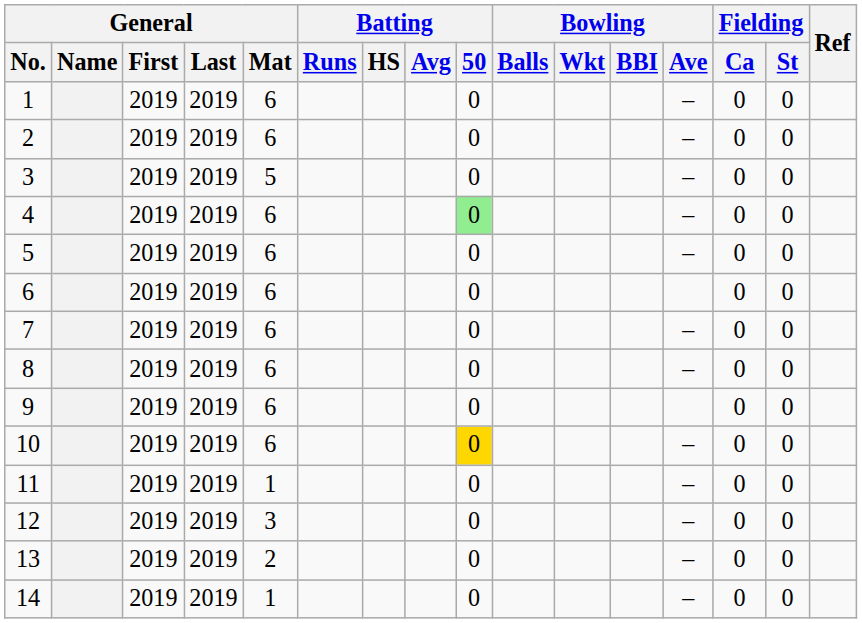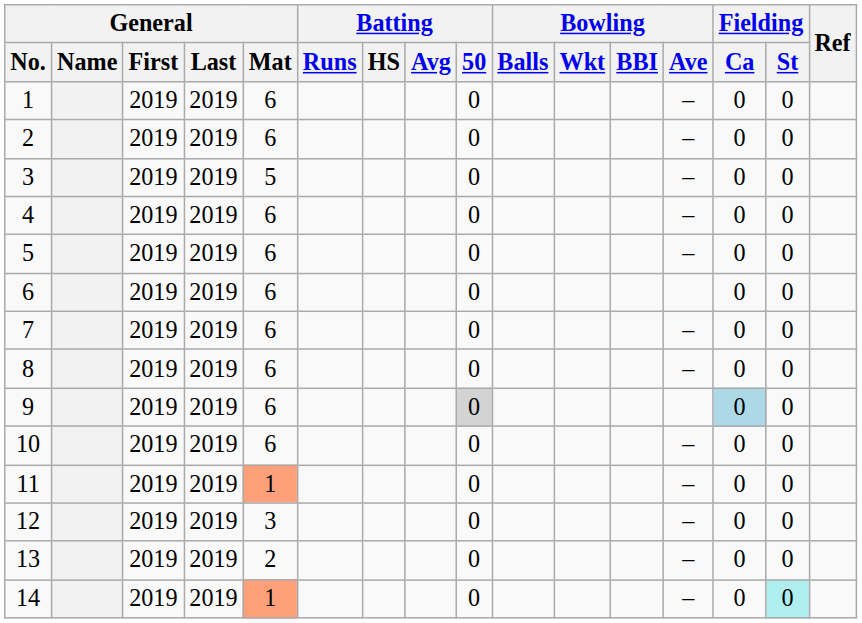4 | Batting / 50: lightgreen background -> no background
9 | Batting / 50: no background -> lightgrey background
9 | Fielding / Ca: no background -> lightblue background
10 | Batting / 50: gold background -> no background
11 | General / Mat: no background -> lightsalmon background
14 | General / Mat: no background -> lightsalmon background
14 | Fielding / St: no background -> paleturquoise background
